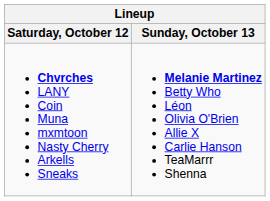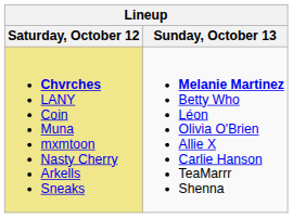Chvrches LANY Coin Muna mxmtoon Nasty Cherry Arkells Sneaks | Saturday, October 12: no background -> khaki background
